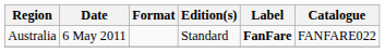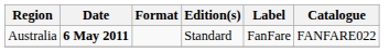Australia | Date: normal -> bold
Australia | Label: bold -> normal
